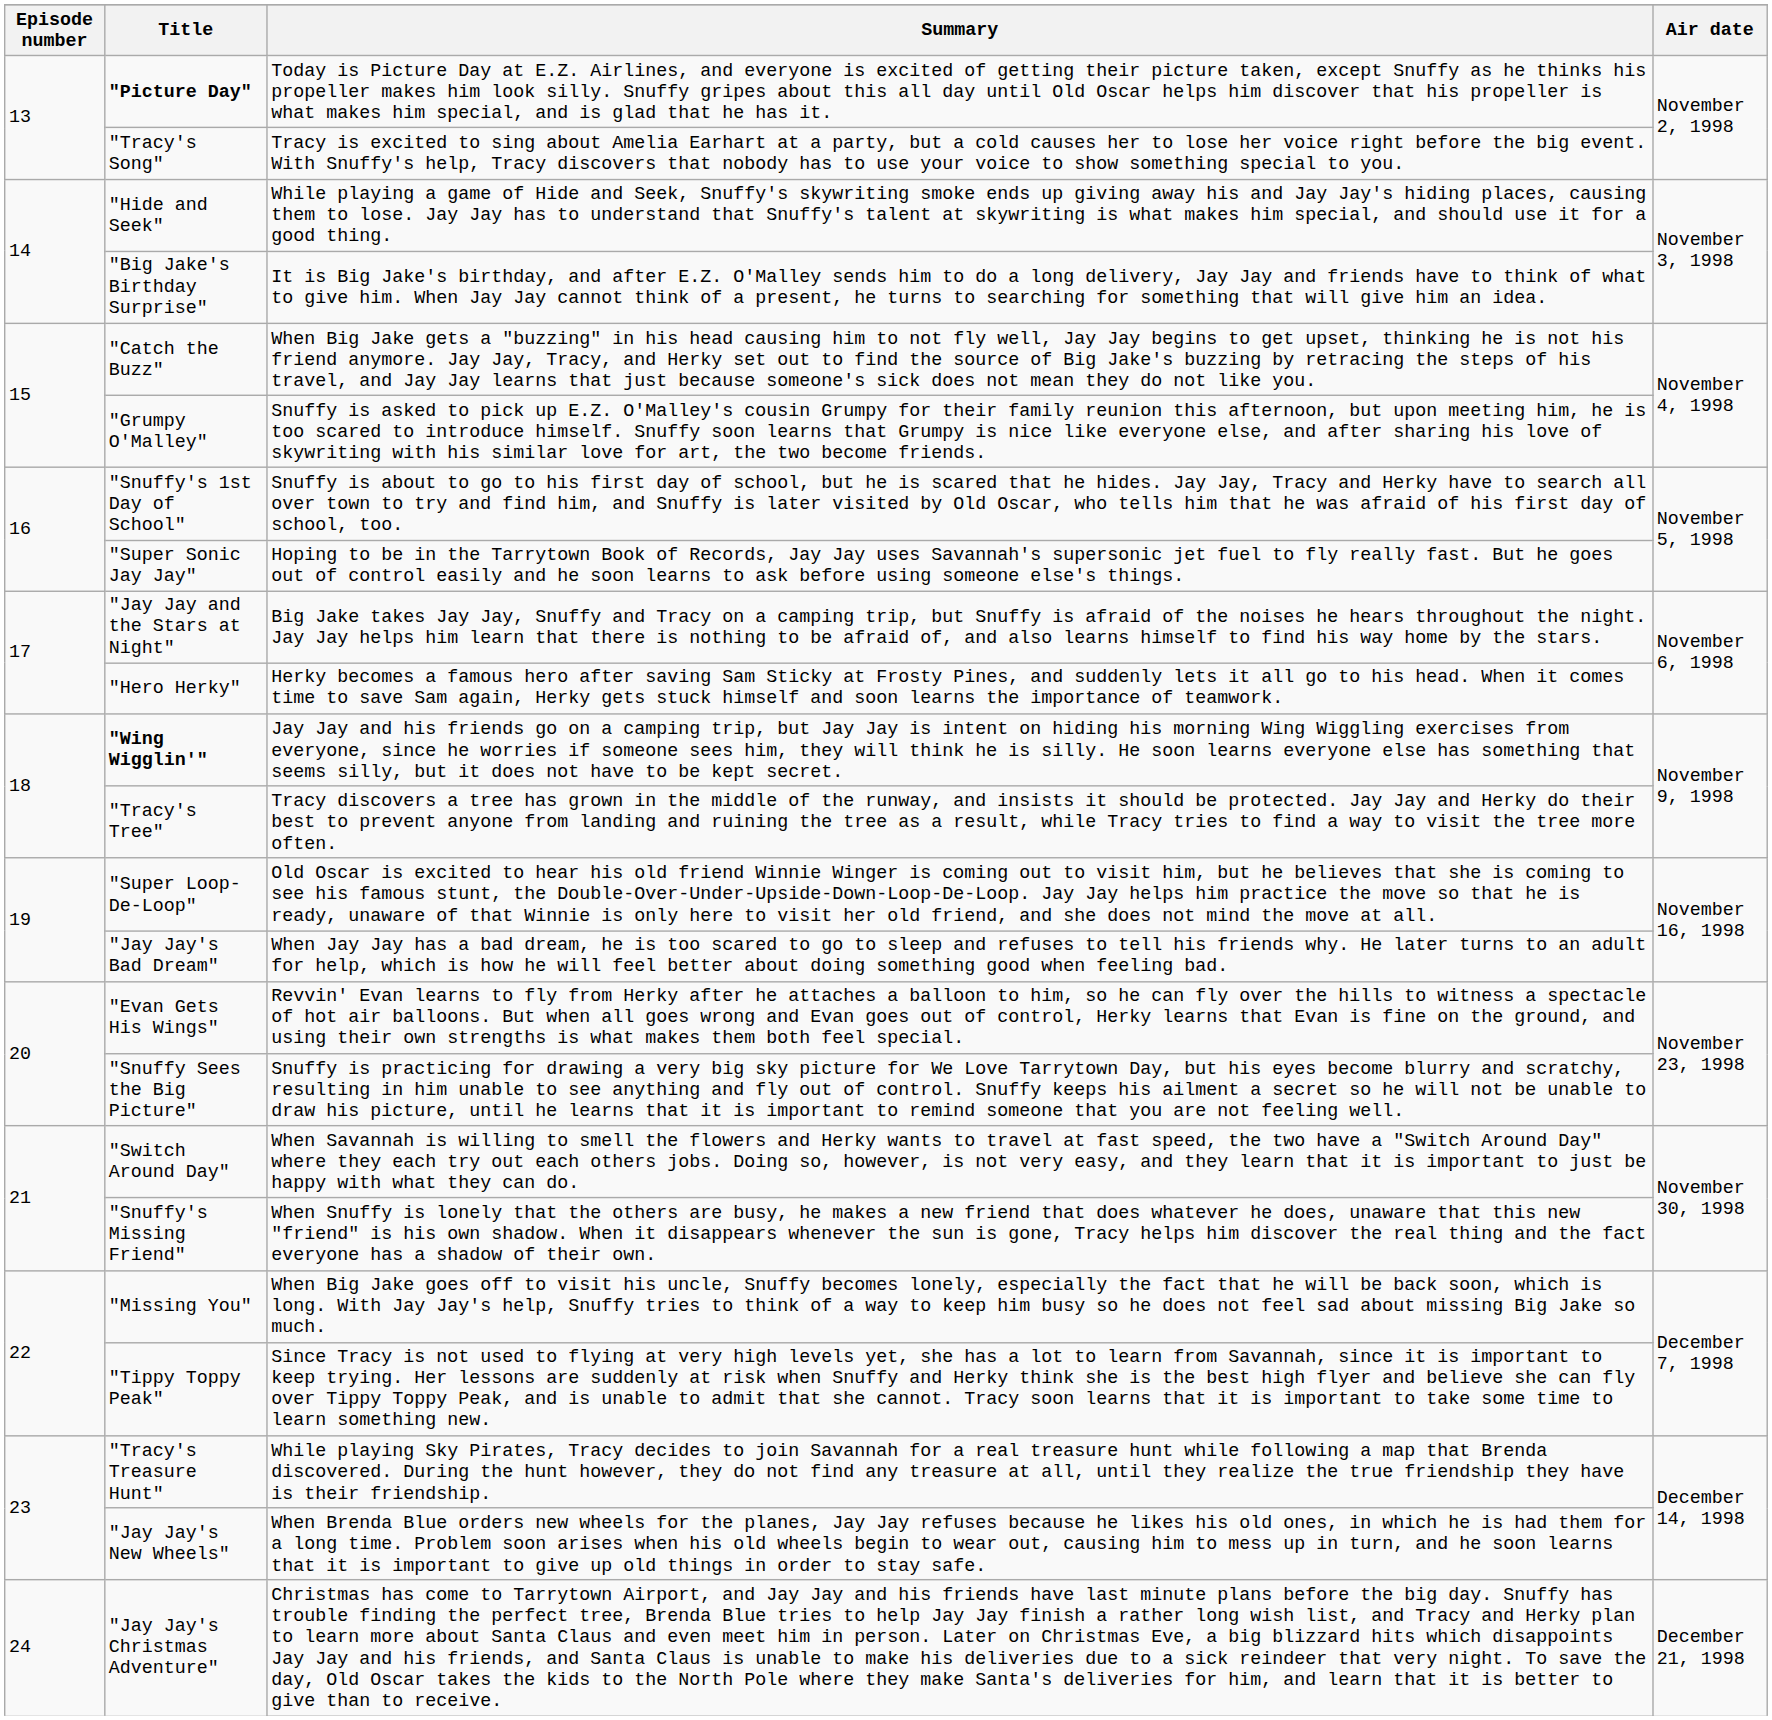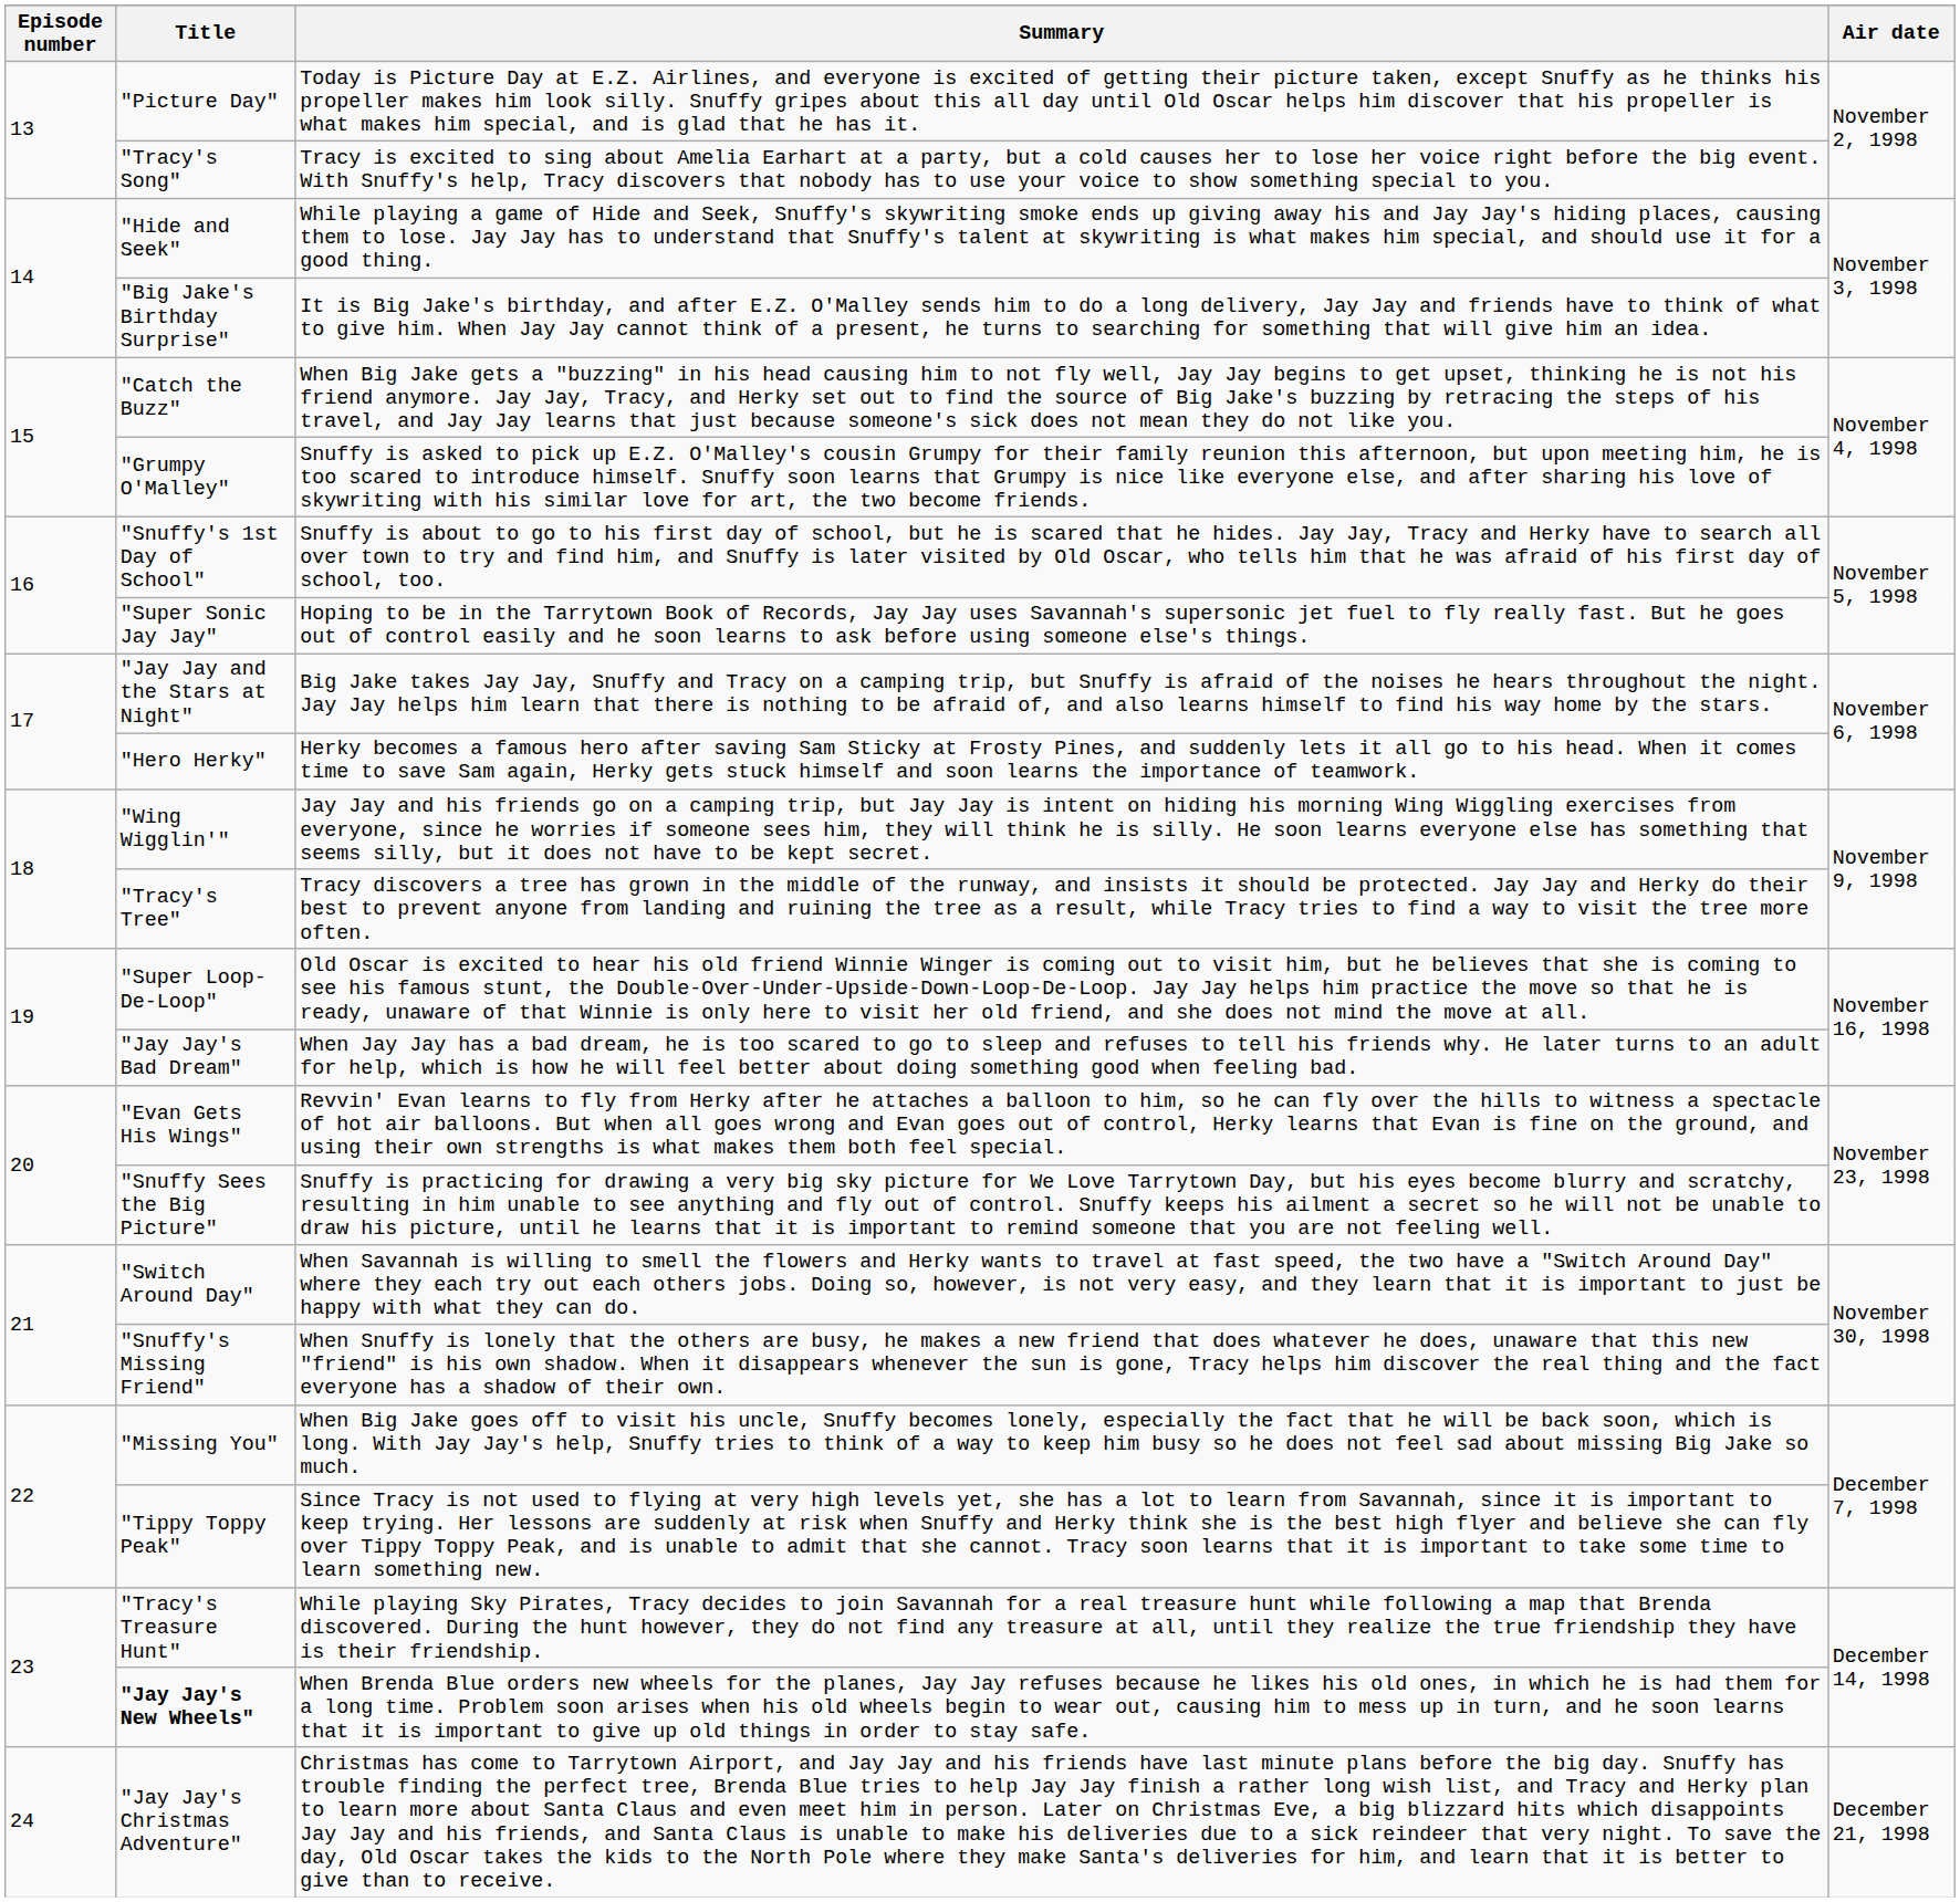"Picture Day" | Title: bold -> normal
"Wing Wigglin'" | Title: bold -> normal
"Jay Jay's New Wheels" | Title: normal -> bold
